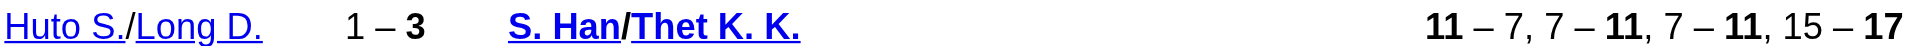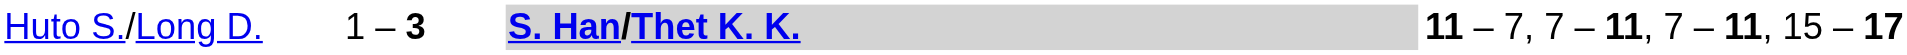Huto S./Long D. | column 3: no background -> lightgrey background
